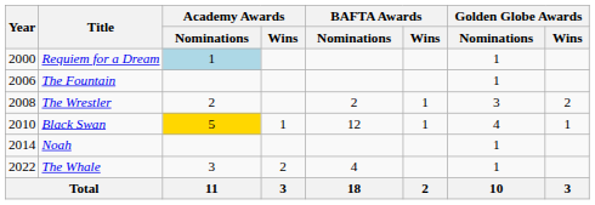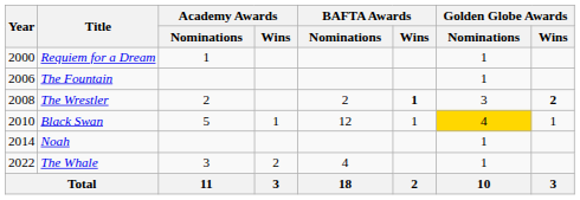Requiem for a Dream | Academy Awards / Nominations: lightblue background -> no background
The Wrestler | BAFTA Awards / Wins: normal -> bold
The Wrestler | Golden Globe Awards / Wins: normal -> bold
Black Swan | Academy Awards / Nominations: gold background -> no background
Black Swan | Golden Globe Awards / Nominations: no background -> gold background
